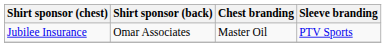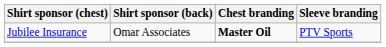Jubilee Insurance | Chest branding: normal -> bold
